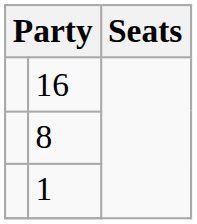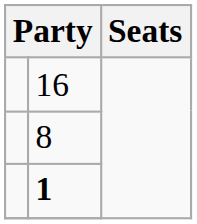1 | column 2: normal -> bold
